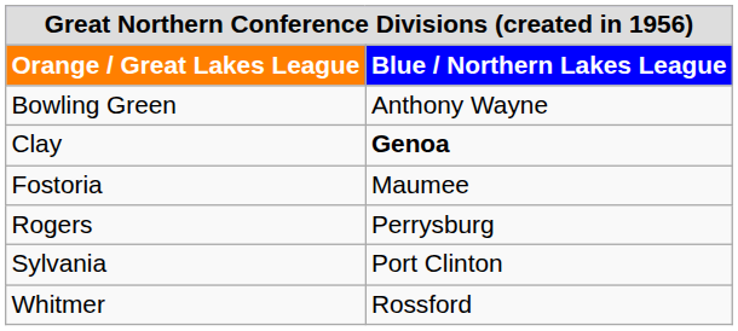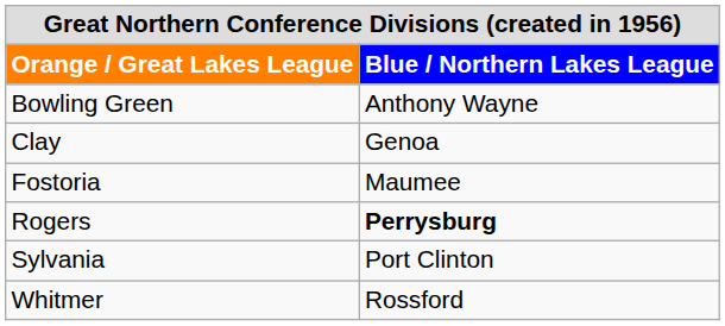Clay | Blue / Northern Lakes League: bold -> normal
Rogers | Blue / Northern Lakes League: normal -> bold
